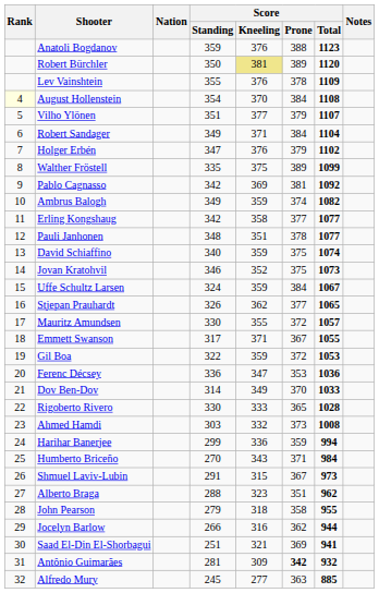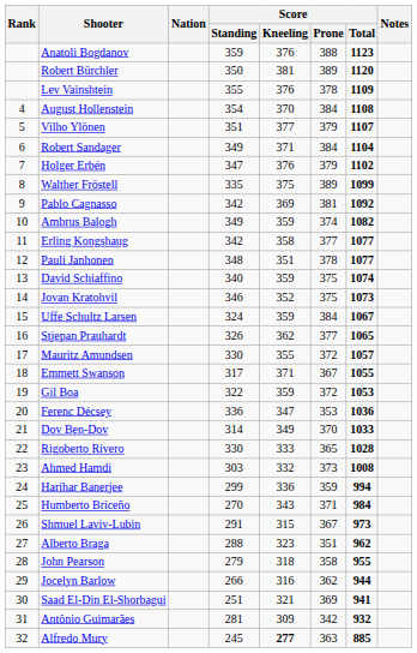Robert Bürchler | Score / Kneeling: khaki background -> no background
August Hollenstein | Rank: lightyellow background -> no background
Antônio Guimarães | Score / Prone: bold -> normal
Alfredo Mury | Score / Kneeling: normal -> bold
